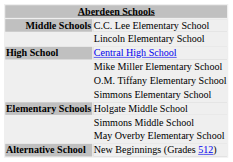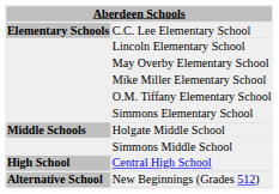C.C. Lee Elementary School | column 1: Middle Schools -> Elementary Schools
rows swapped: May Overby Elementary School <-> Central High School
Holgate Middle School | column 1: Elementary Schools -> Middle Schools
